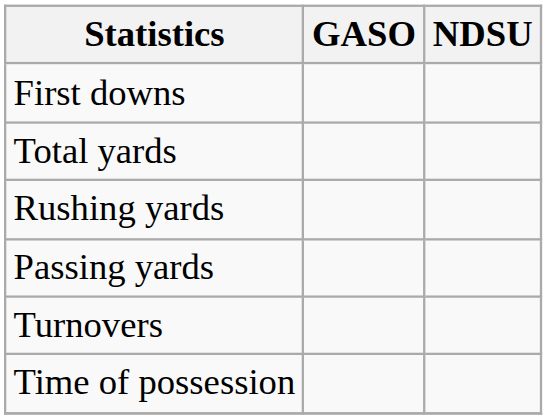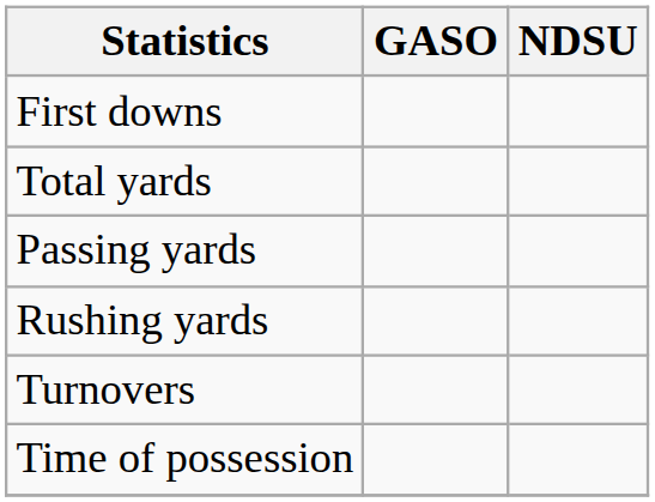rows swapped: Rushing yards <-> Passing yards
